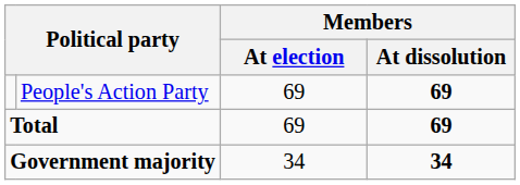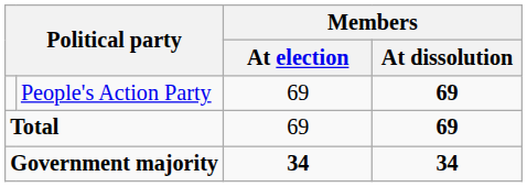Government majority | Members / At election: normal -> bold
